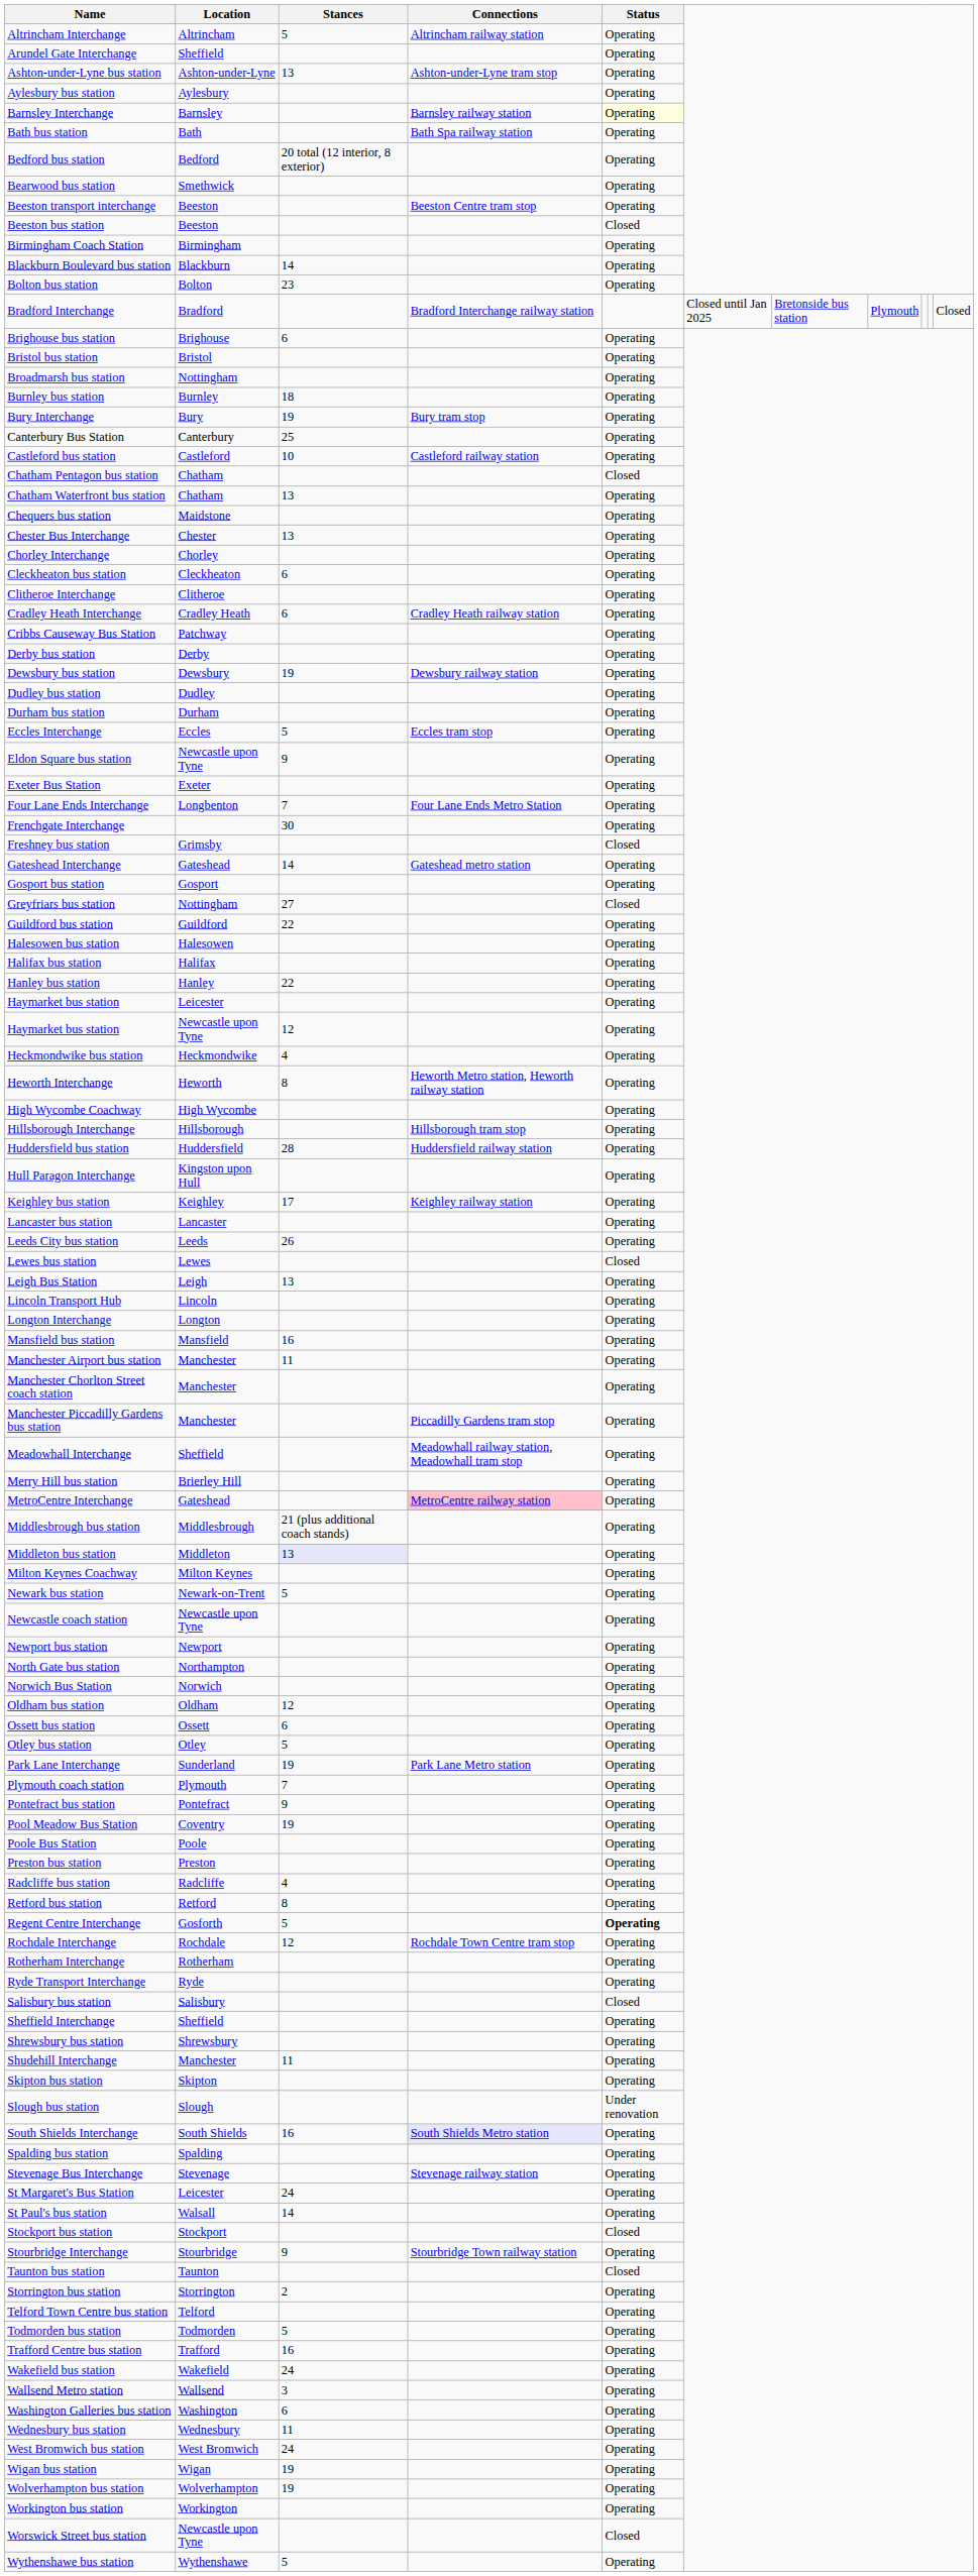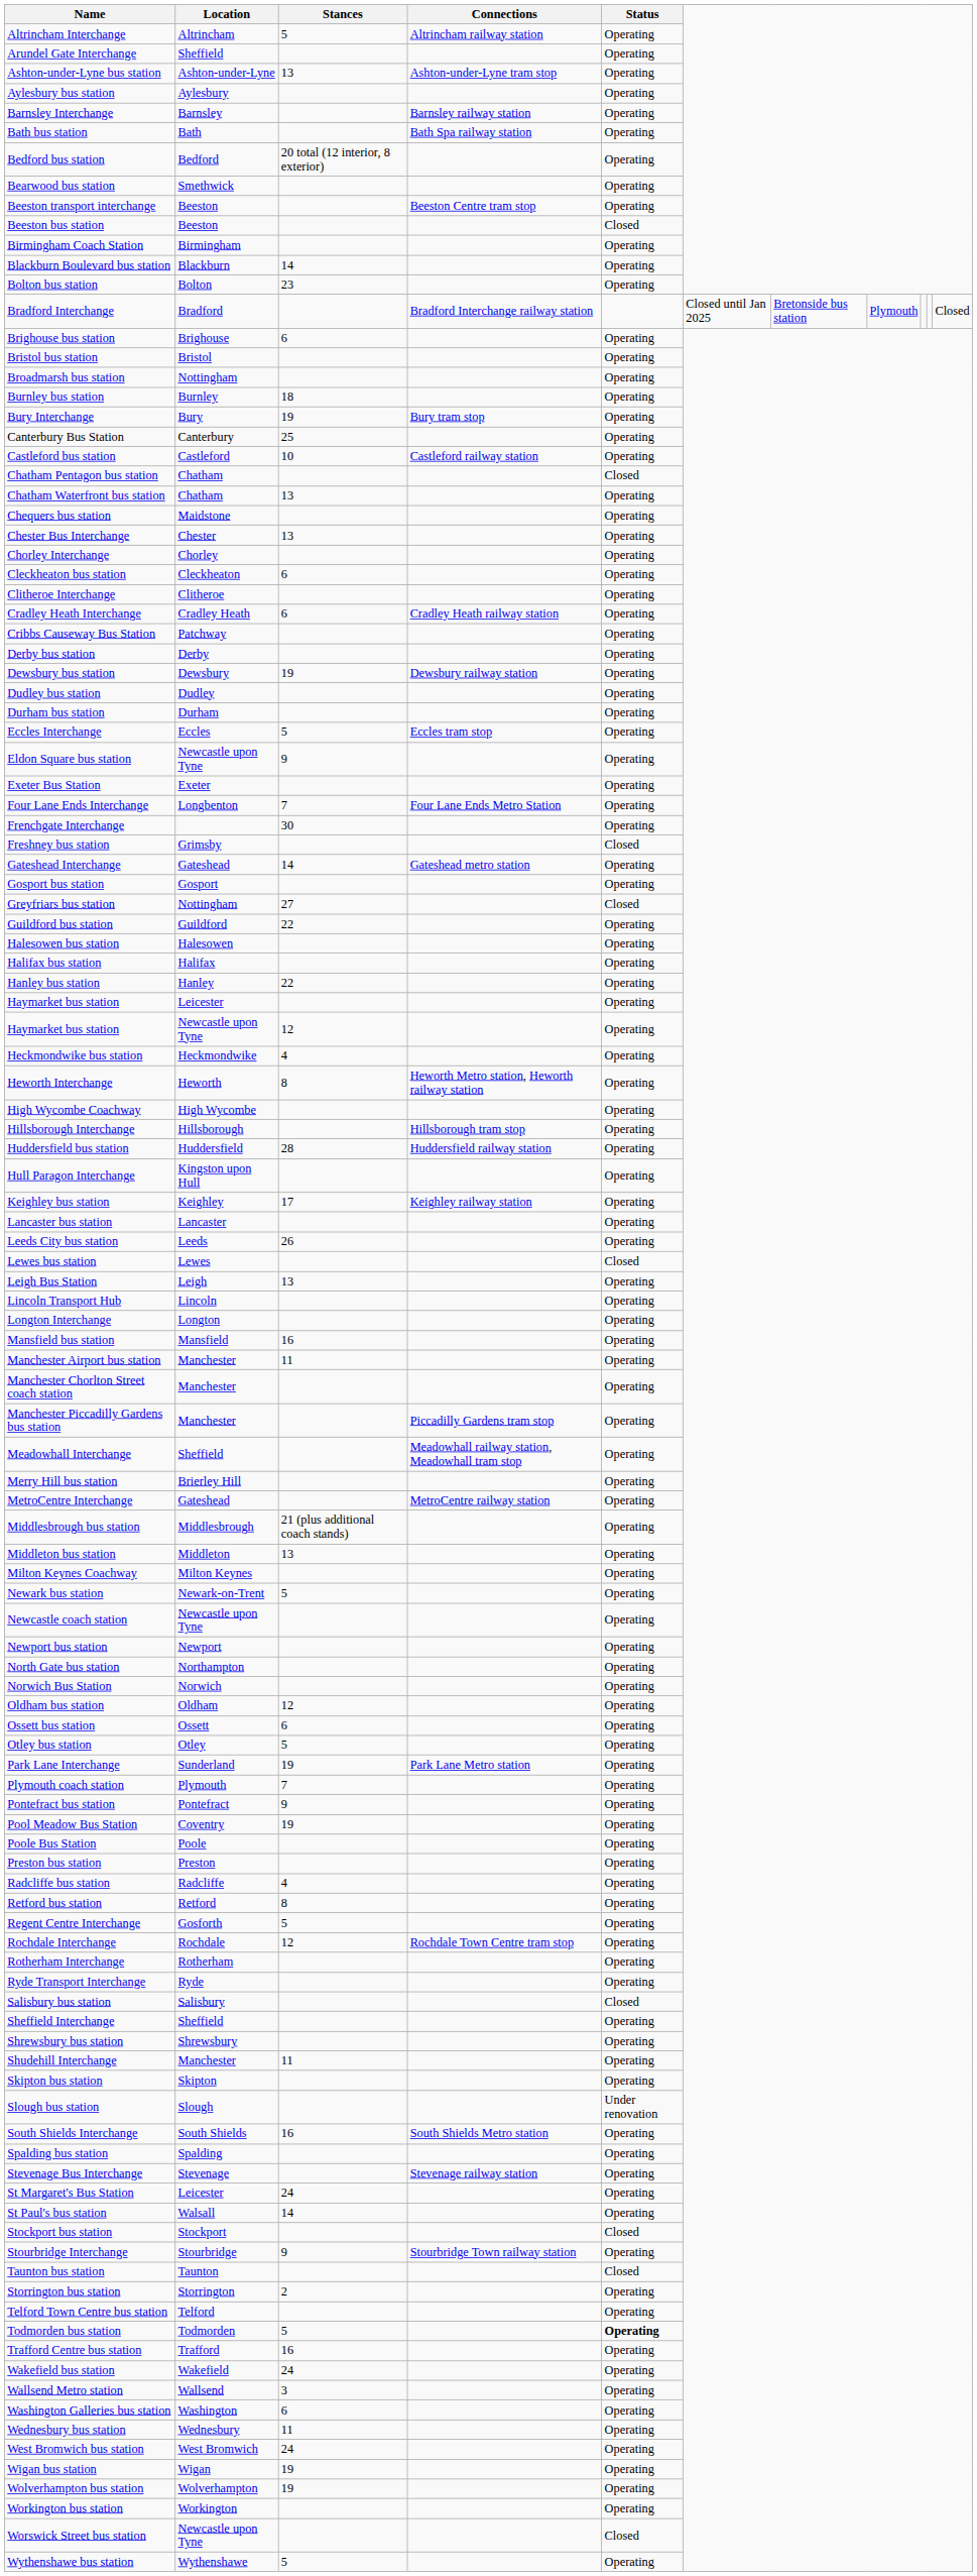Barnsley Interchange | Status: lightyellow background -> no background
MetroCentre Interchange | Connections: pink background -> no background
Middleton bus station | Stances: lavender background -> no background
Regent Centre Interchange | Status: bold -> normal
South Shields Interchange | Connections: lavender background -> no background
Todmorden bus station | Status: normal -> bold
